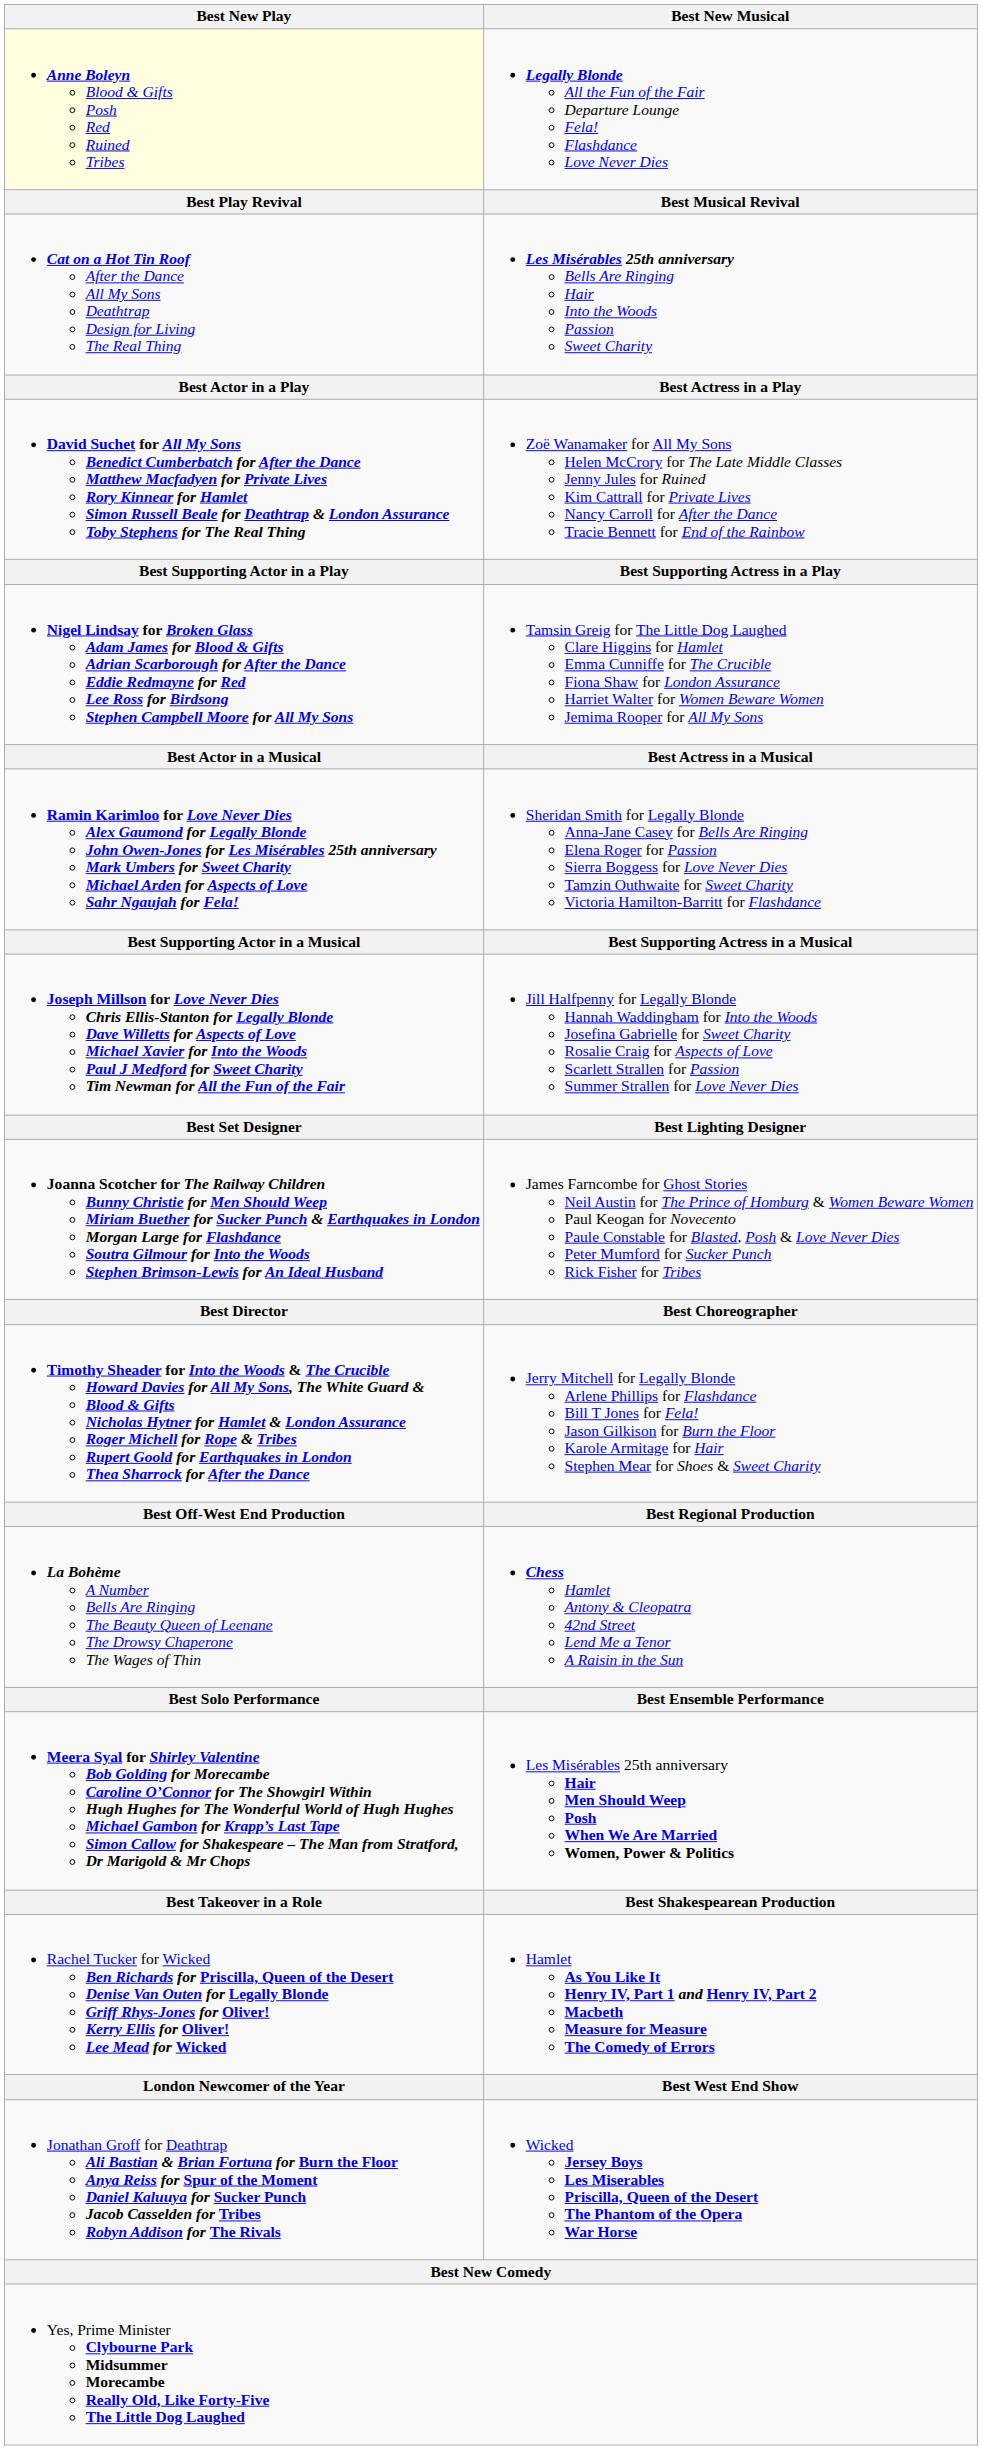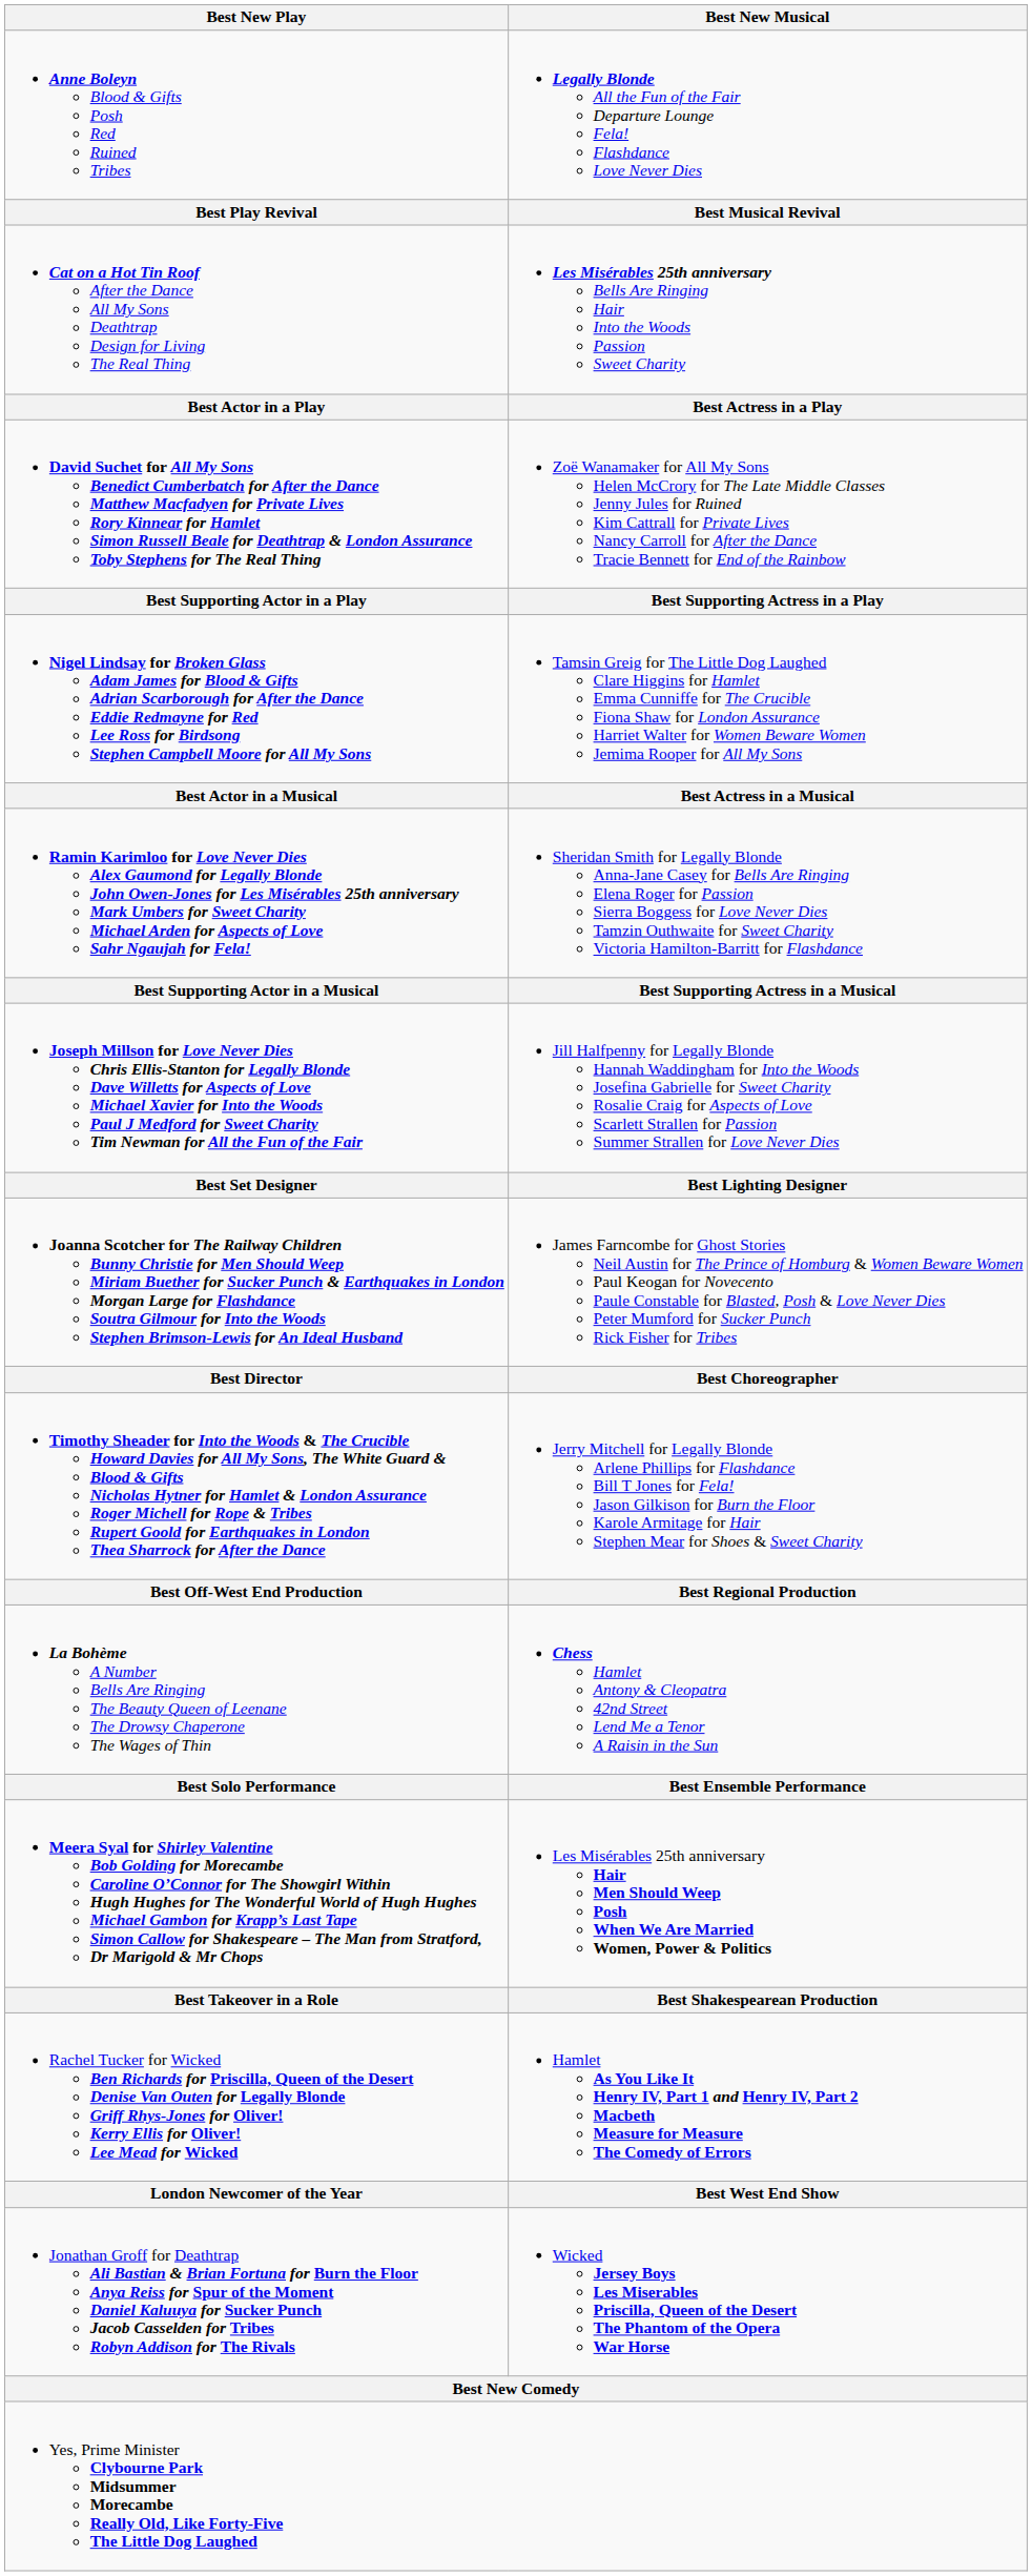row 2 | Best New Play: lightyellow background -> no background
